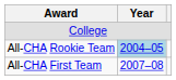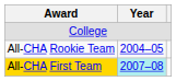All-CHA Rookie Team | Year: lightblue background -> no background
All-CHA First Team | Award: no background -> gold background
All-CHA First Team | Year: no background -> paleturquoise background
